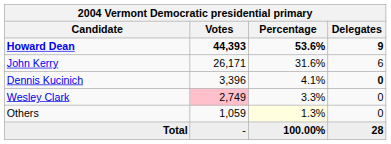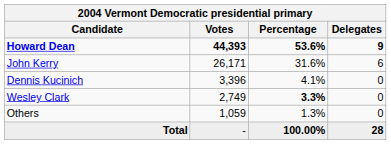Dennis Kucinich | Delegates: bold -> normal
Wesley Clark | Votes: pink background -> no background
Wesley Clark | Percentage: normal -> bold
Others | Percentage: lightyellow background -> no background
